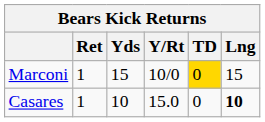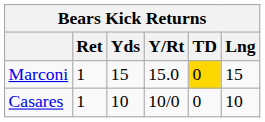Marconi | Y/Rt: 10/0 -> 15.0
Casares | Y/Rt: 15.0 -> 10/0
Casares | Lng: bold -> normal
